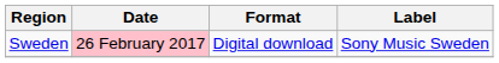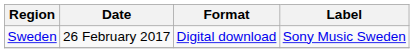Sweden | Date: pink background -> no background
